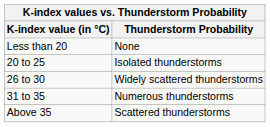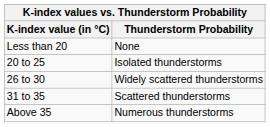31 to 35 | Thunderstorm Probability: Numerous thunderstorms -> Scattered thunderstorms
Above 35 | Thunderstorm Probability: Scattered thunderstorms -> Numerous thunderstorms
